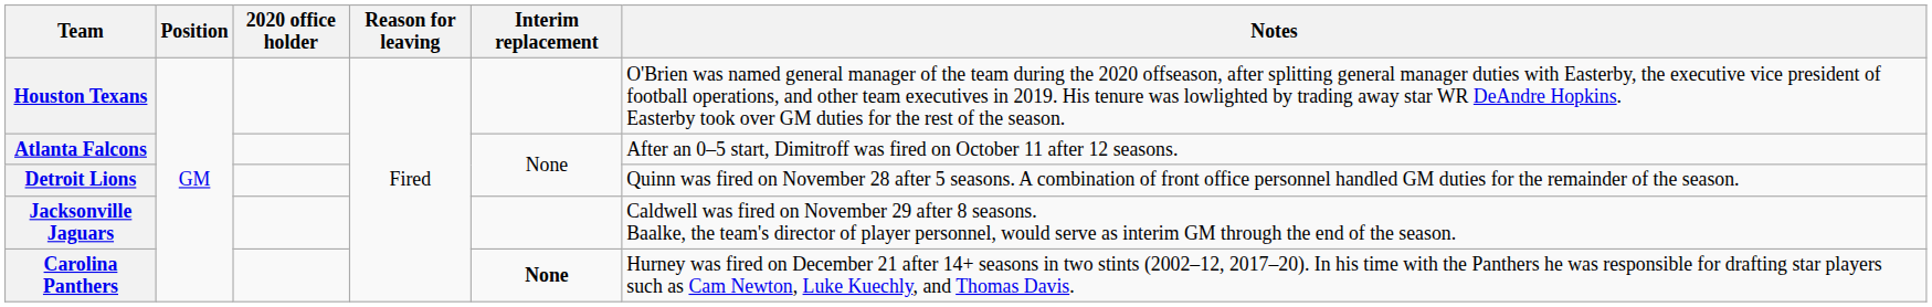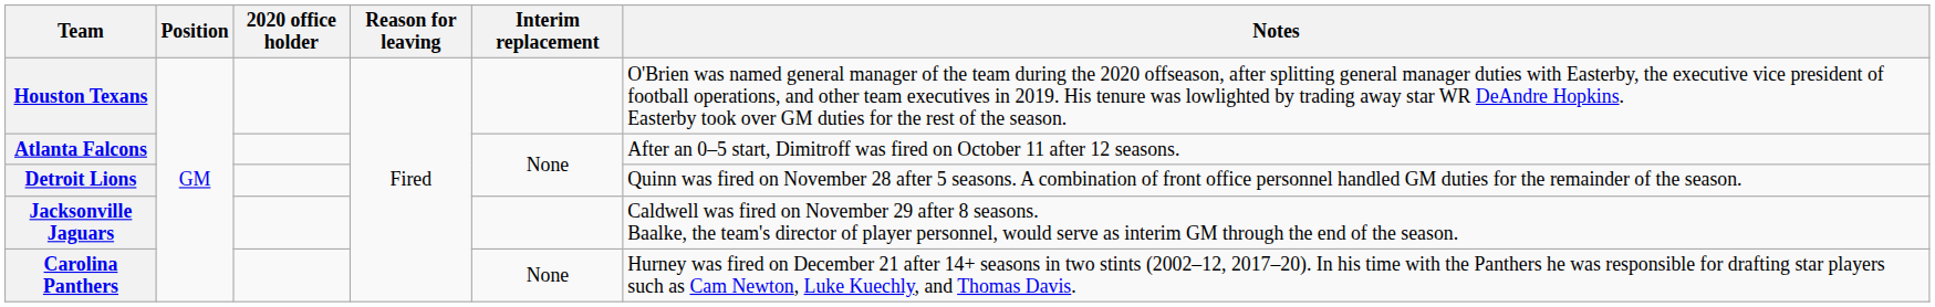Carolina Panthers | Interim replacement: bold -> normal
